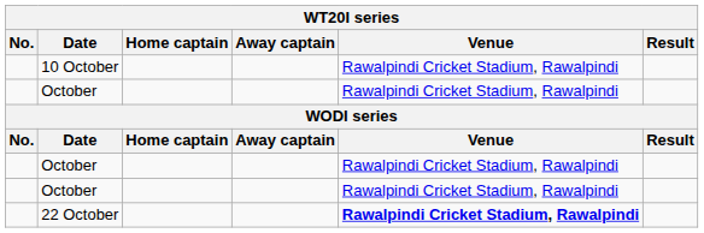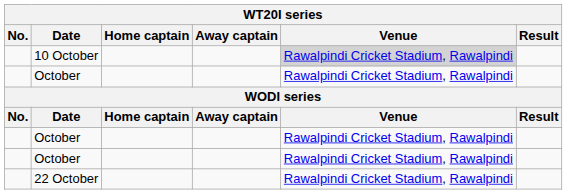10 October | Venue: no background -> lightgrey background
22 October | Venue: bold -> normal
